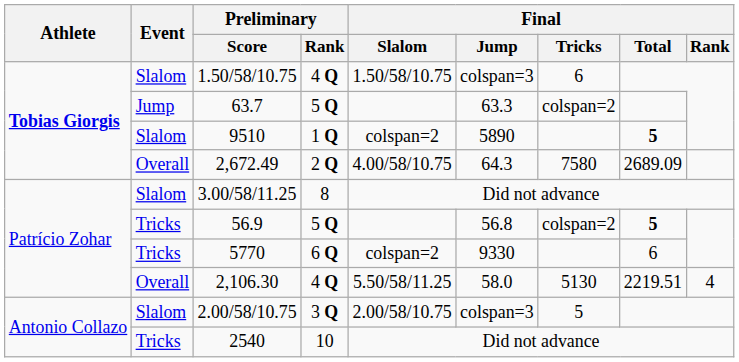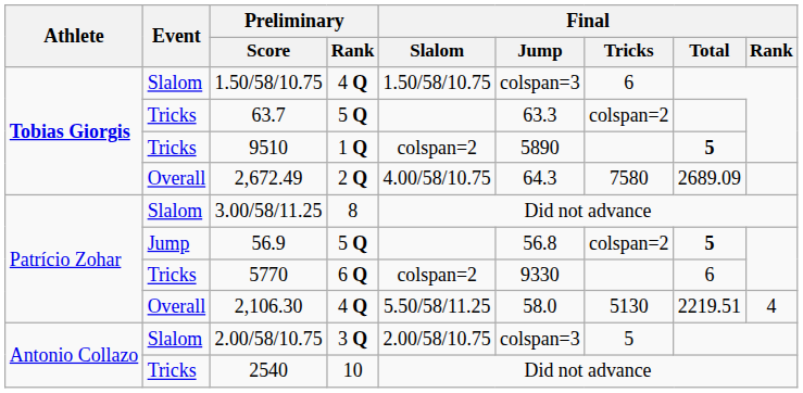63.7 | Event: Jump -> Tricks
9510 | Event: Slalom -> Tricks
56.9 | Event: Tricks -> Jump
